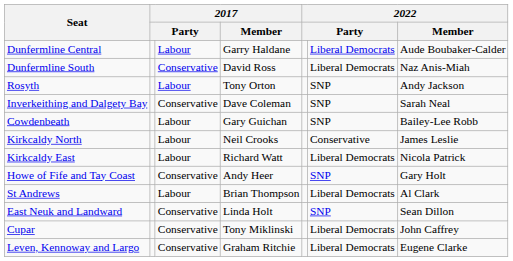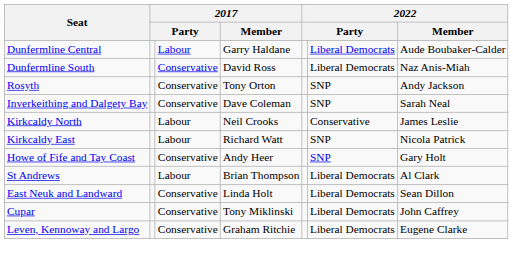Rosyth | column 3: Labour -> Conservative
- row: Cowdenbeath | Labour | Gary Guichan | SNP | Bailey-Lee Robb
Kirkcaldy East | column 6: Liberal Democrats -> SNP
East Neuk and Landward | column 6: SNP -> Liberal Democrats
